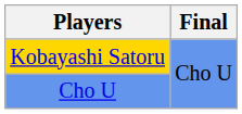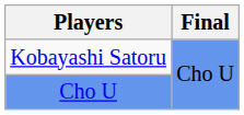Kobayashi Satoru | Players: gold background -> no background
